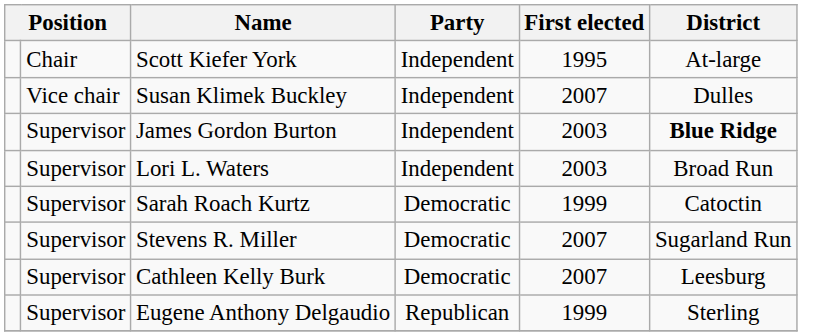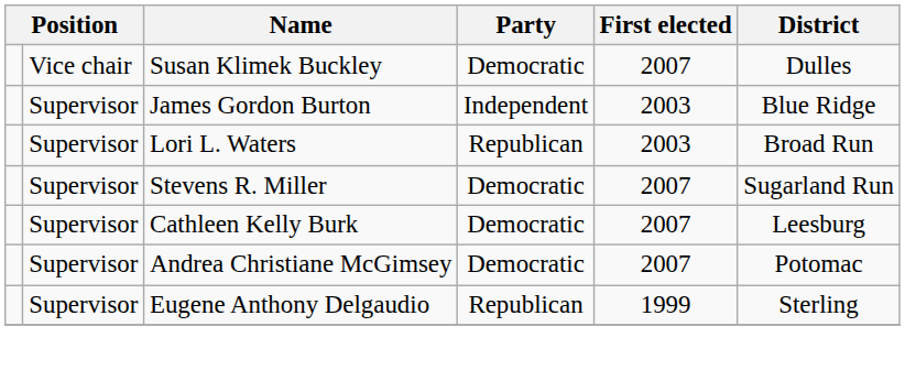- row: Chair | Scott Kiefer York | Independent | 1995 | At-large
Susan Klimek Buckley | Party: Independent -> Democratic
James Gordon Burton | District: bold -> normal
Lori L. Waters | Party: Independent -> Republican
- row: Supervisor | Sarah Roach Kurtz | Democratic | 1999 | Catoctin
+ row: Supervisor | Andrea Christiane McGimsey | Democratic | 2007 | Potomac
